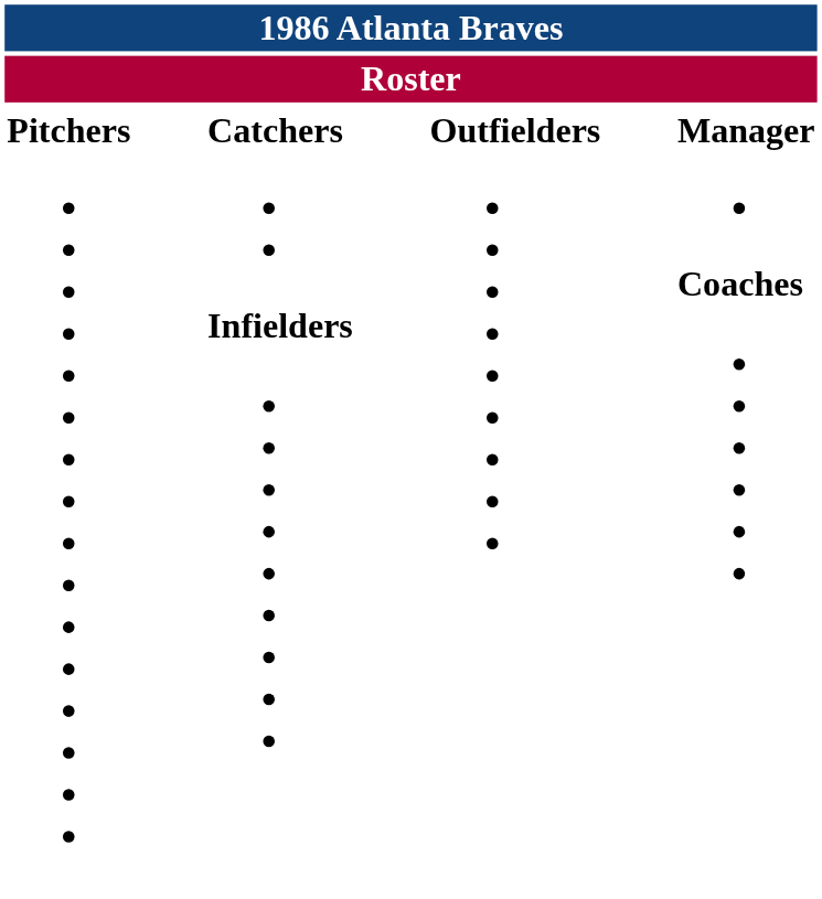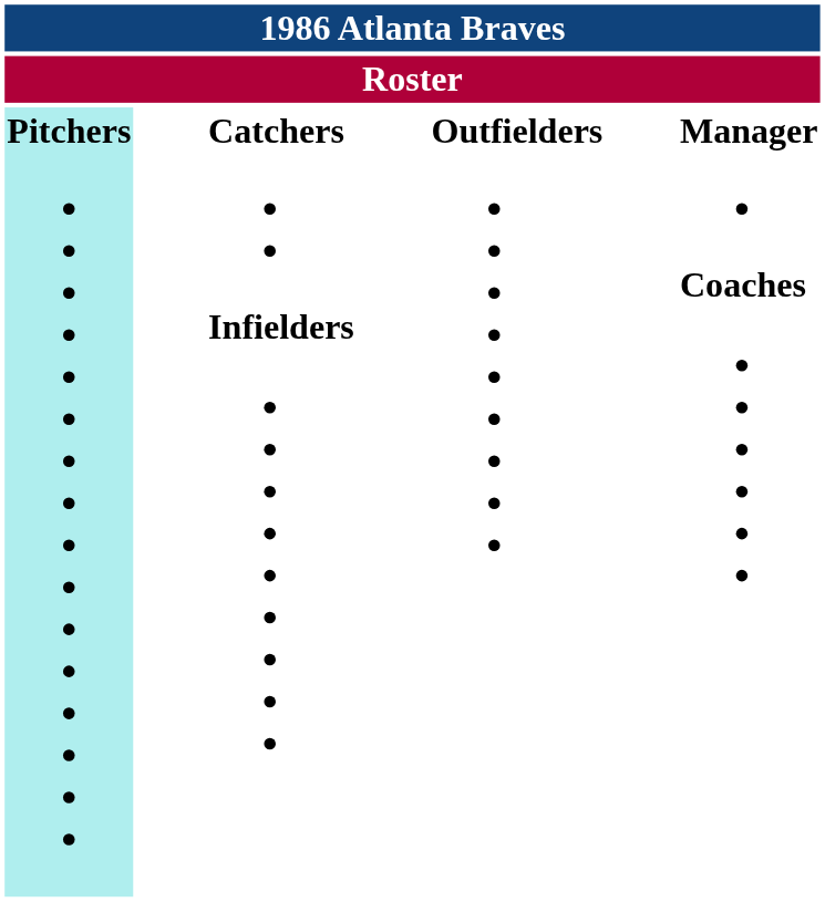Pitchers | column 1: no background -> paleturquoise background
